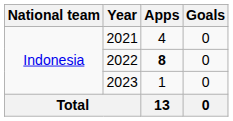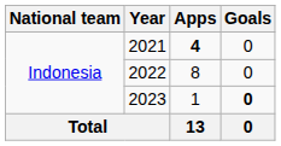2021 | Apps: normal -> bold
2022 | Apps: bold -> normal
2023 | Goals: normal -> bold
